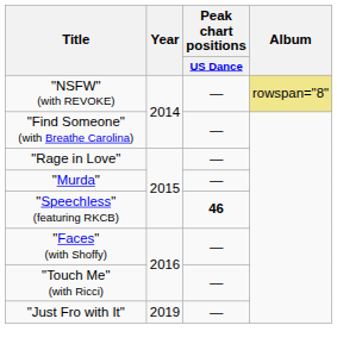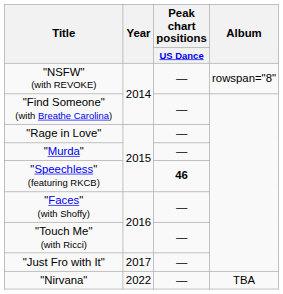"NSFW" (with REVOKE) | Album: khaki background -> no background
"Just Fro with It" | Year: 2019 -> 2017
+ row: "Nirvana" | 2022 | — | TBA
